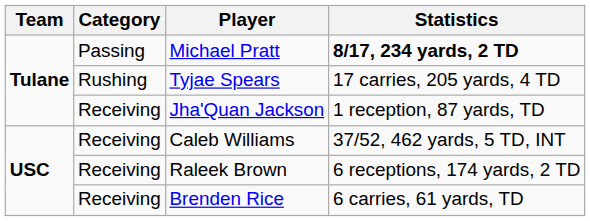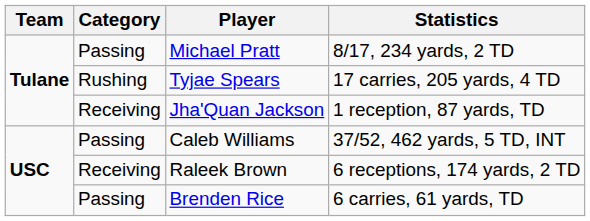Michael Pratt | Statistics: bold -> normal
Caleb Williams | Category: Receiving -> Passing
Brenden Rice | Category: Receiving -> Passing
